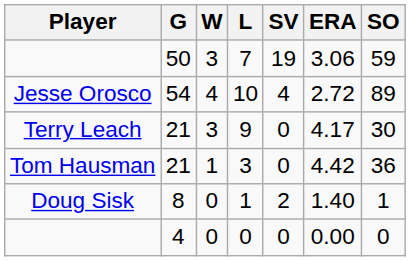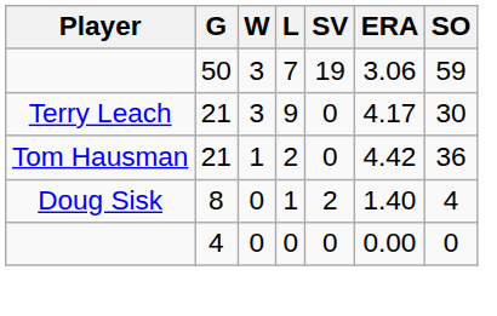- row: Jesse Orosco | 54 | 4 | 10 | 4 | 2.72 | 89
Tom Hausman | L: 3 -> 2
Doug Sisk | SO: 1 -> 4
